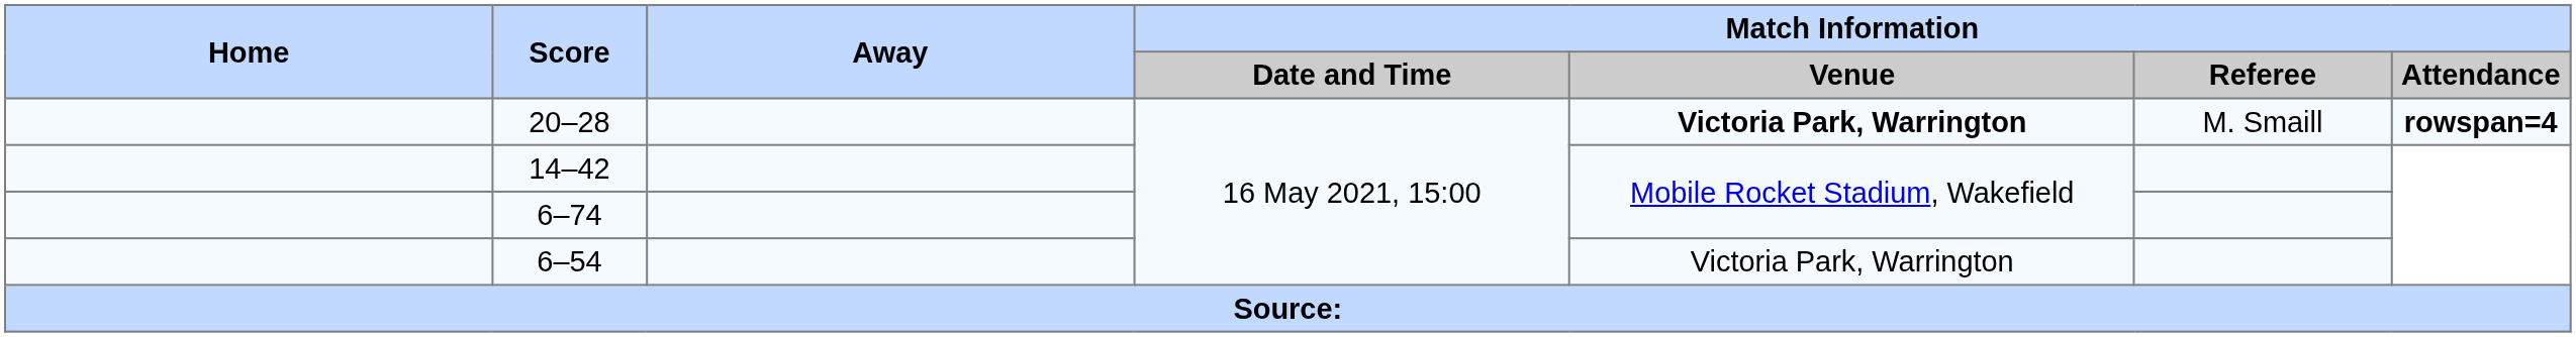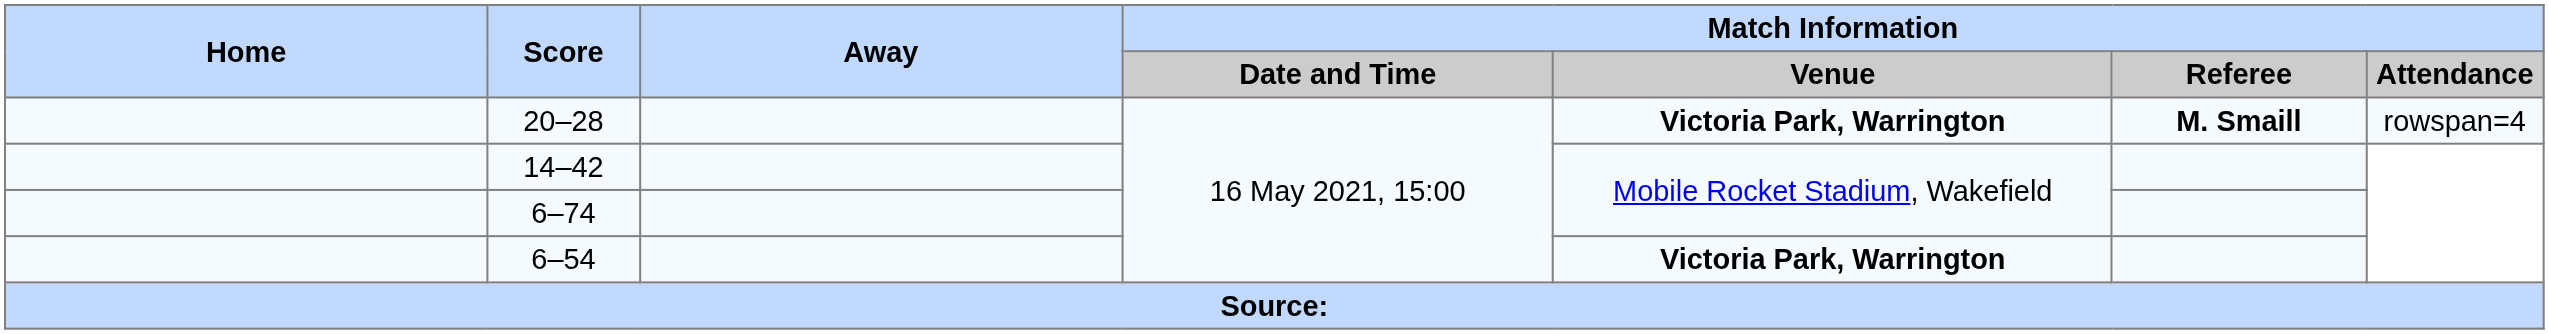20–28 | Match Information / Referee: normal -> bold
20–28 | Match Information / Attendance: bold -> normal
6–54 | Match Information / Venue: normal -> bold
